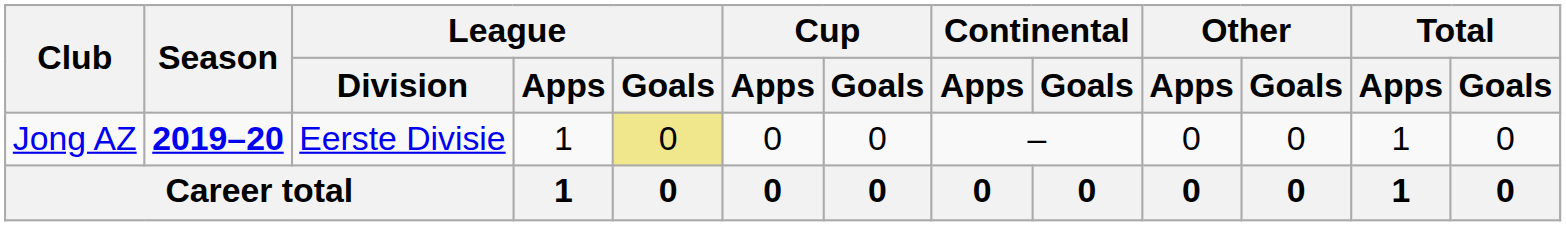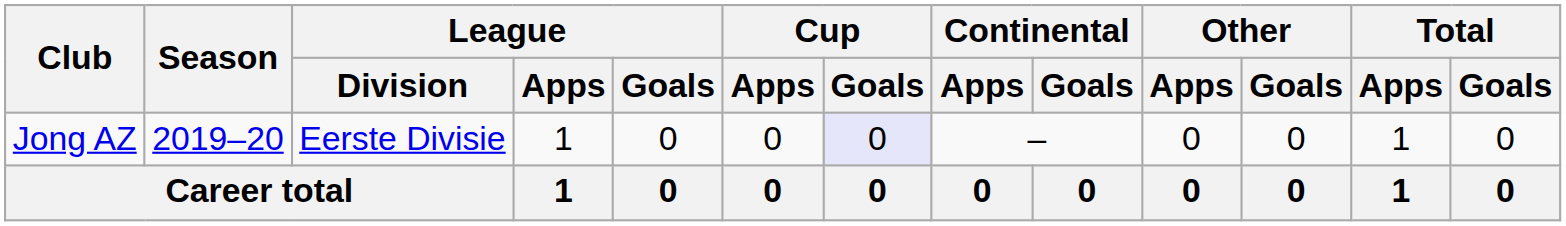Jong AZ | Season: bold -> normal
Jong AZ | League / Goals: khaki background -> no background
Jong AZ | Cup / Goals: no background -> lavender background
